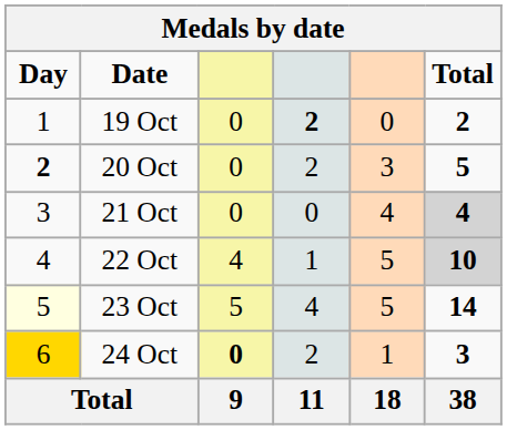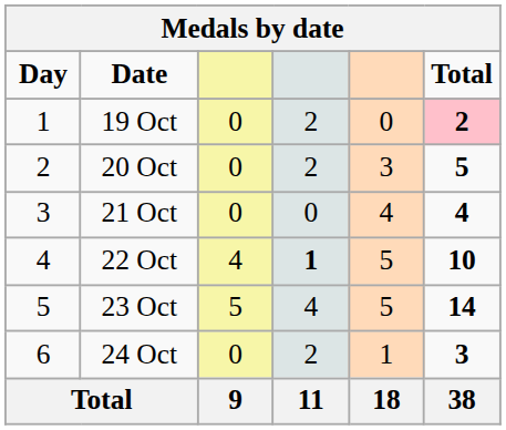19 Oct | column 4: bold -> normal
19 Oct | Total: no background -> pink background
20 Oct | Day: bold -> normal
21 Oct | Total: lightgrey background -> no background
22 Oct | column 4: normal -> bold
22 Oct | Total: lightgrey background -> no background
23 Oct | Day: lightyellow background -> no background
24 Oct | Day: gold background -> no background
24 Oct | column 3: bold -> normal
